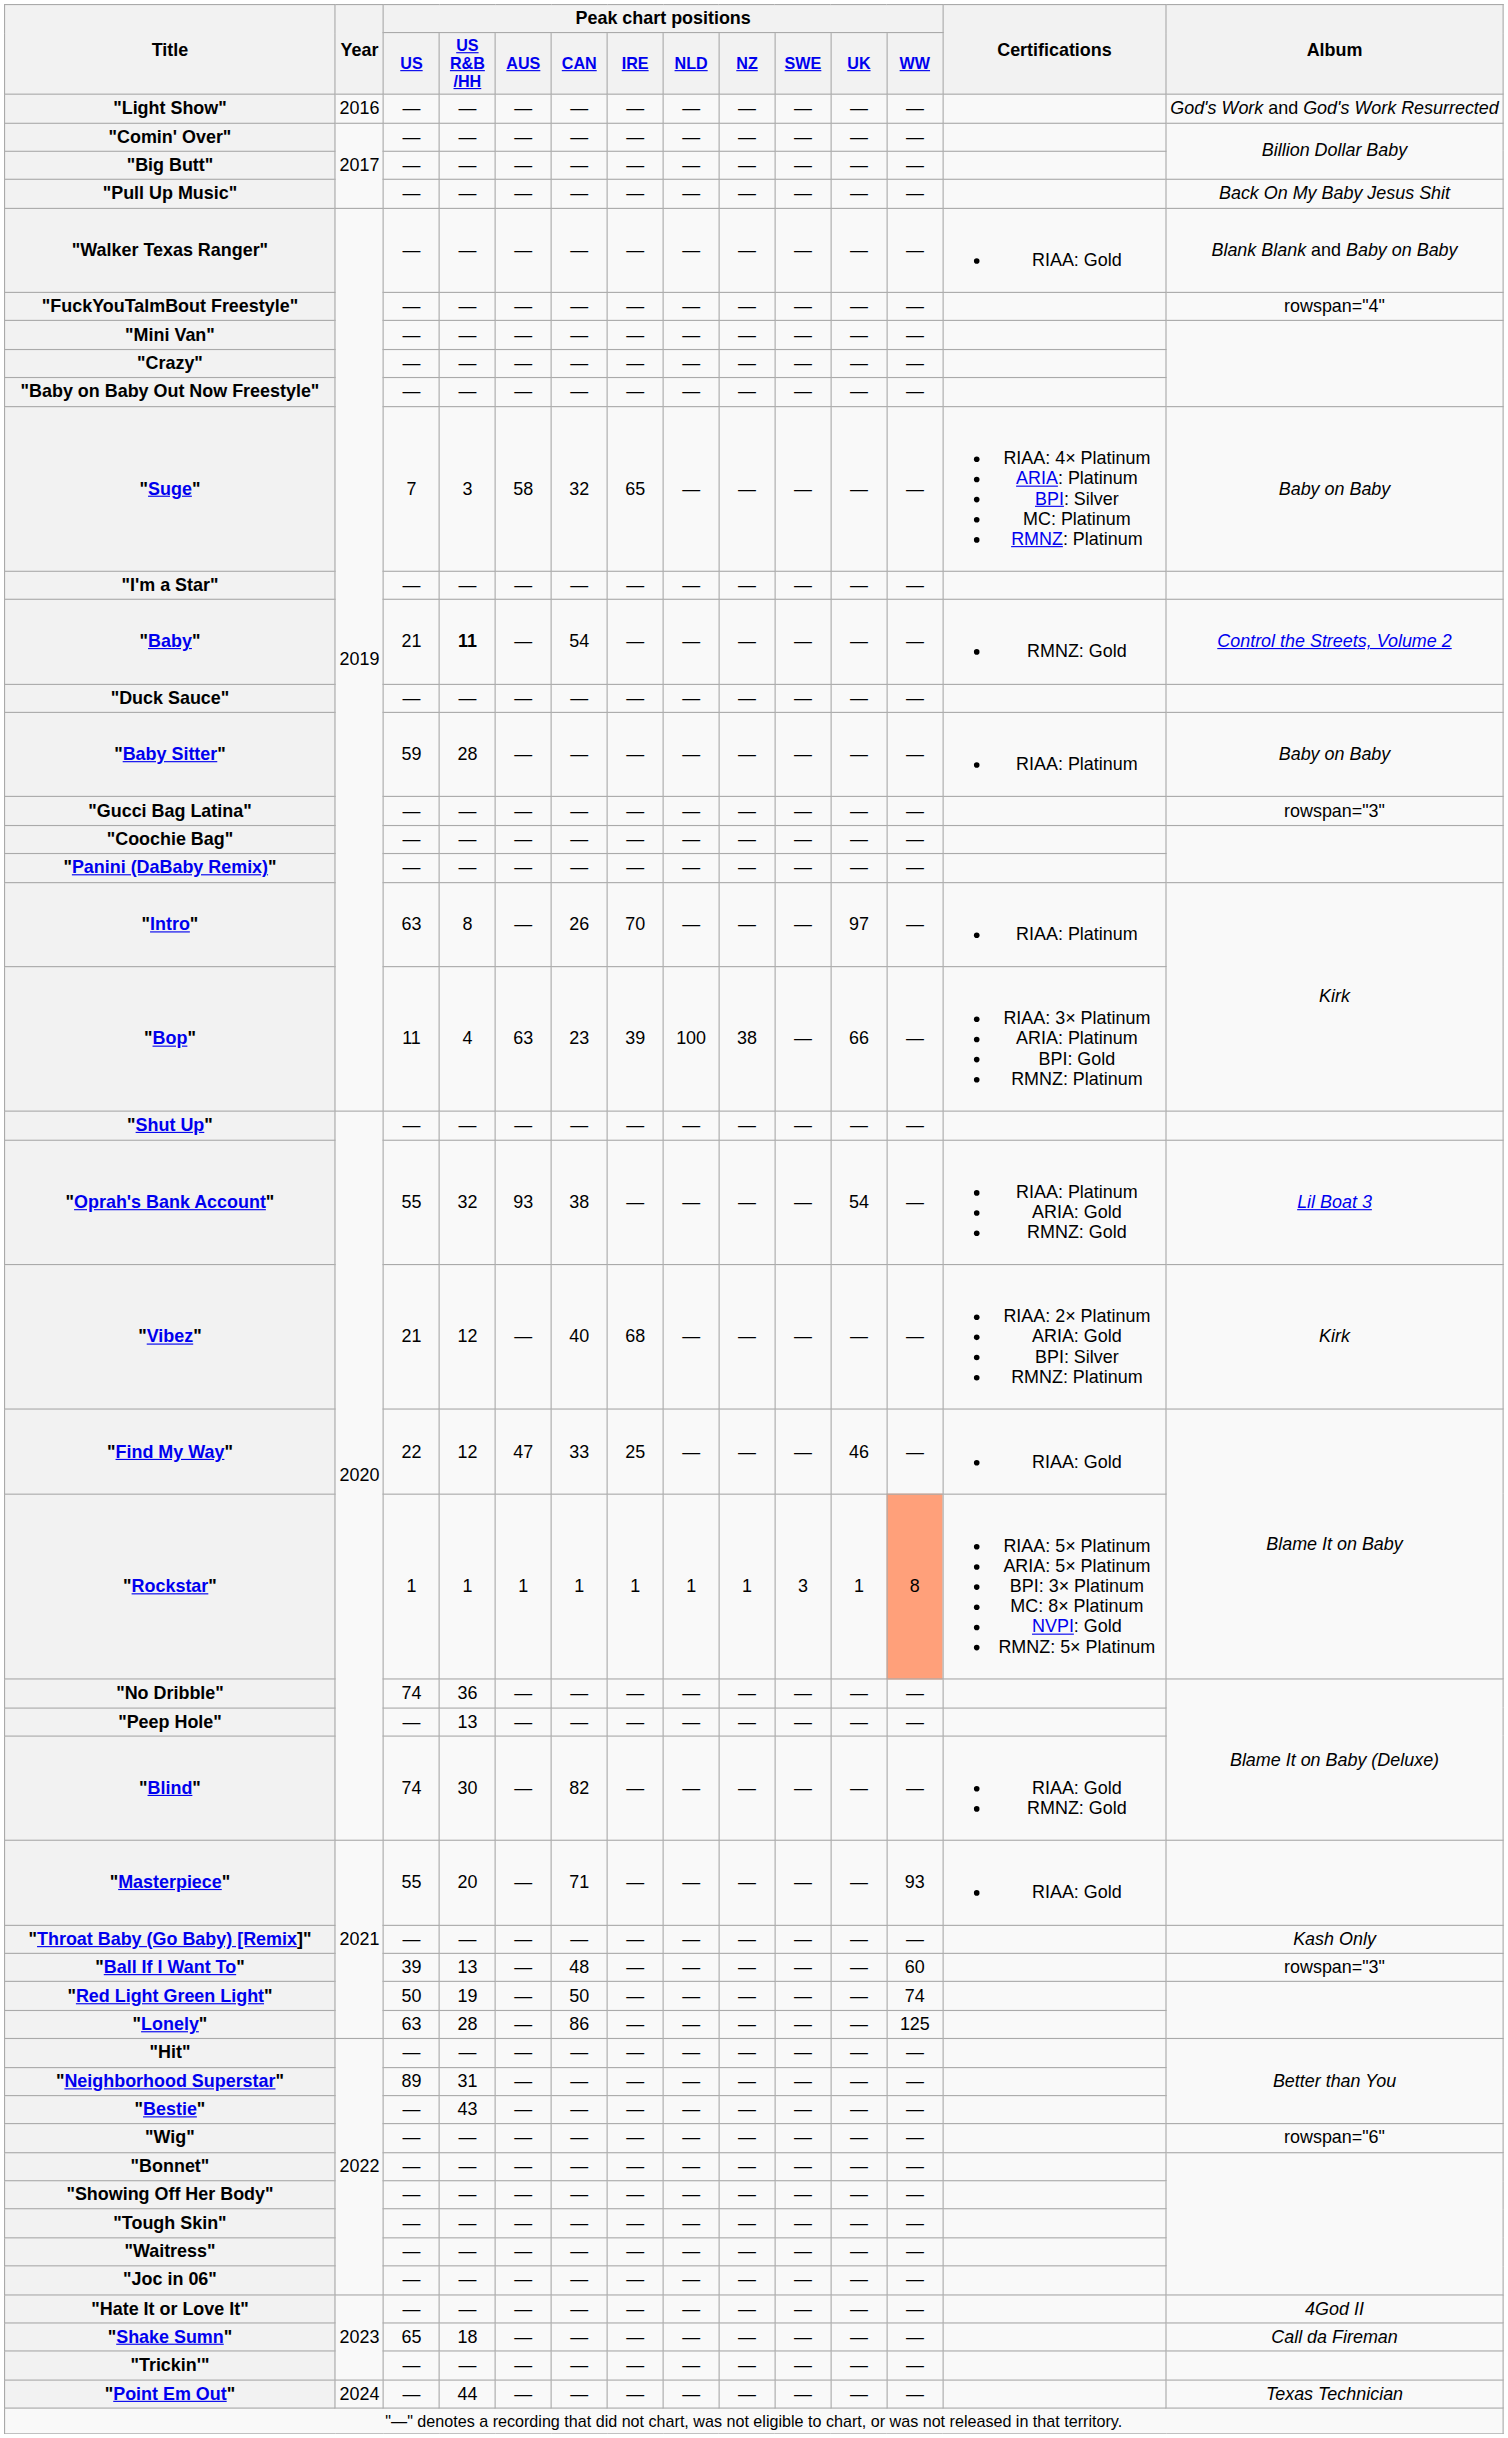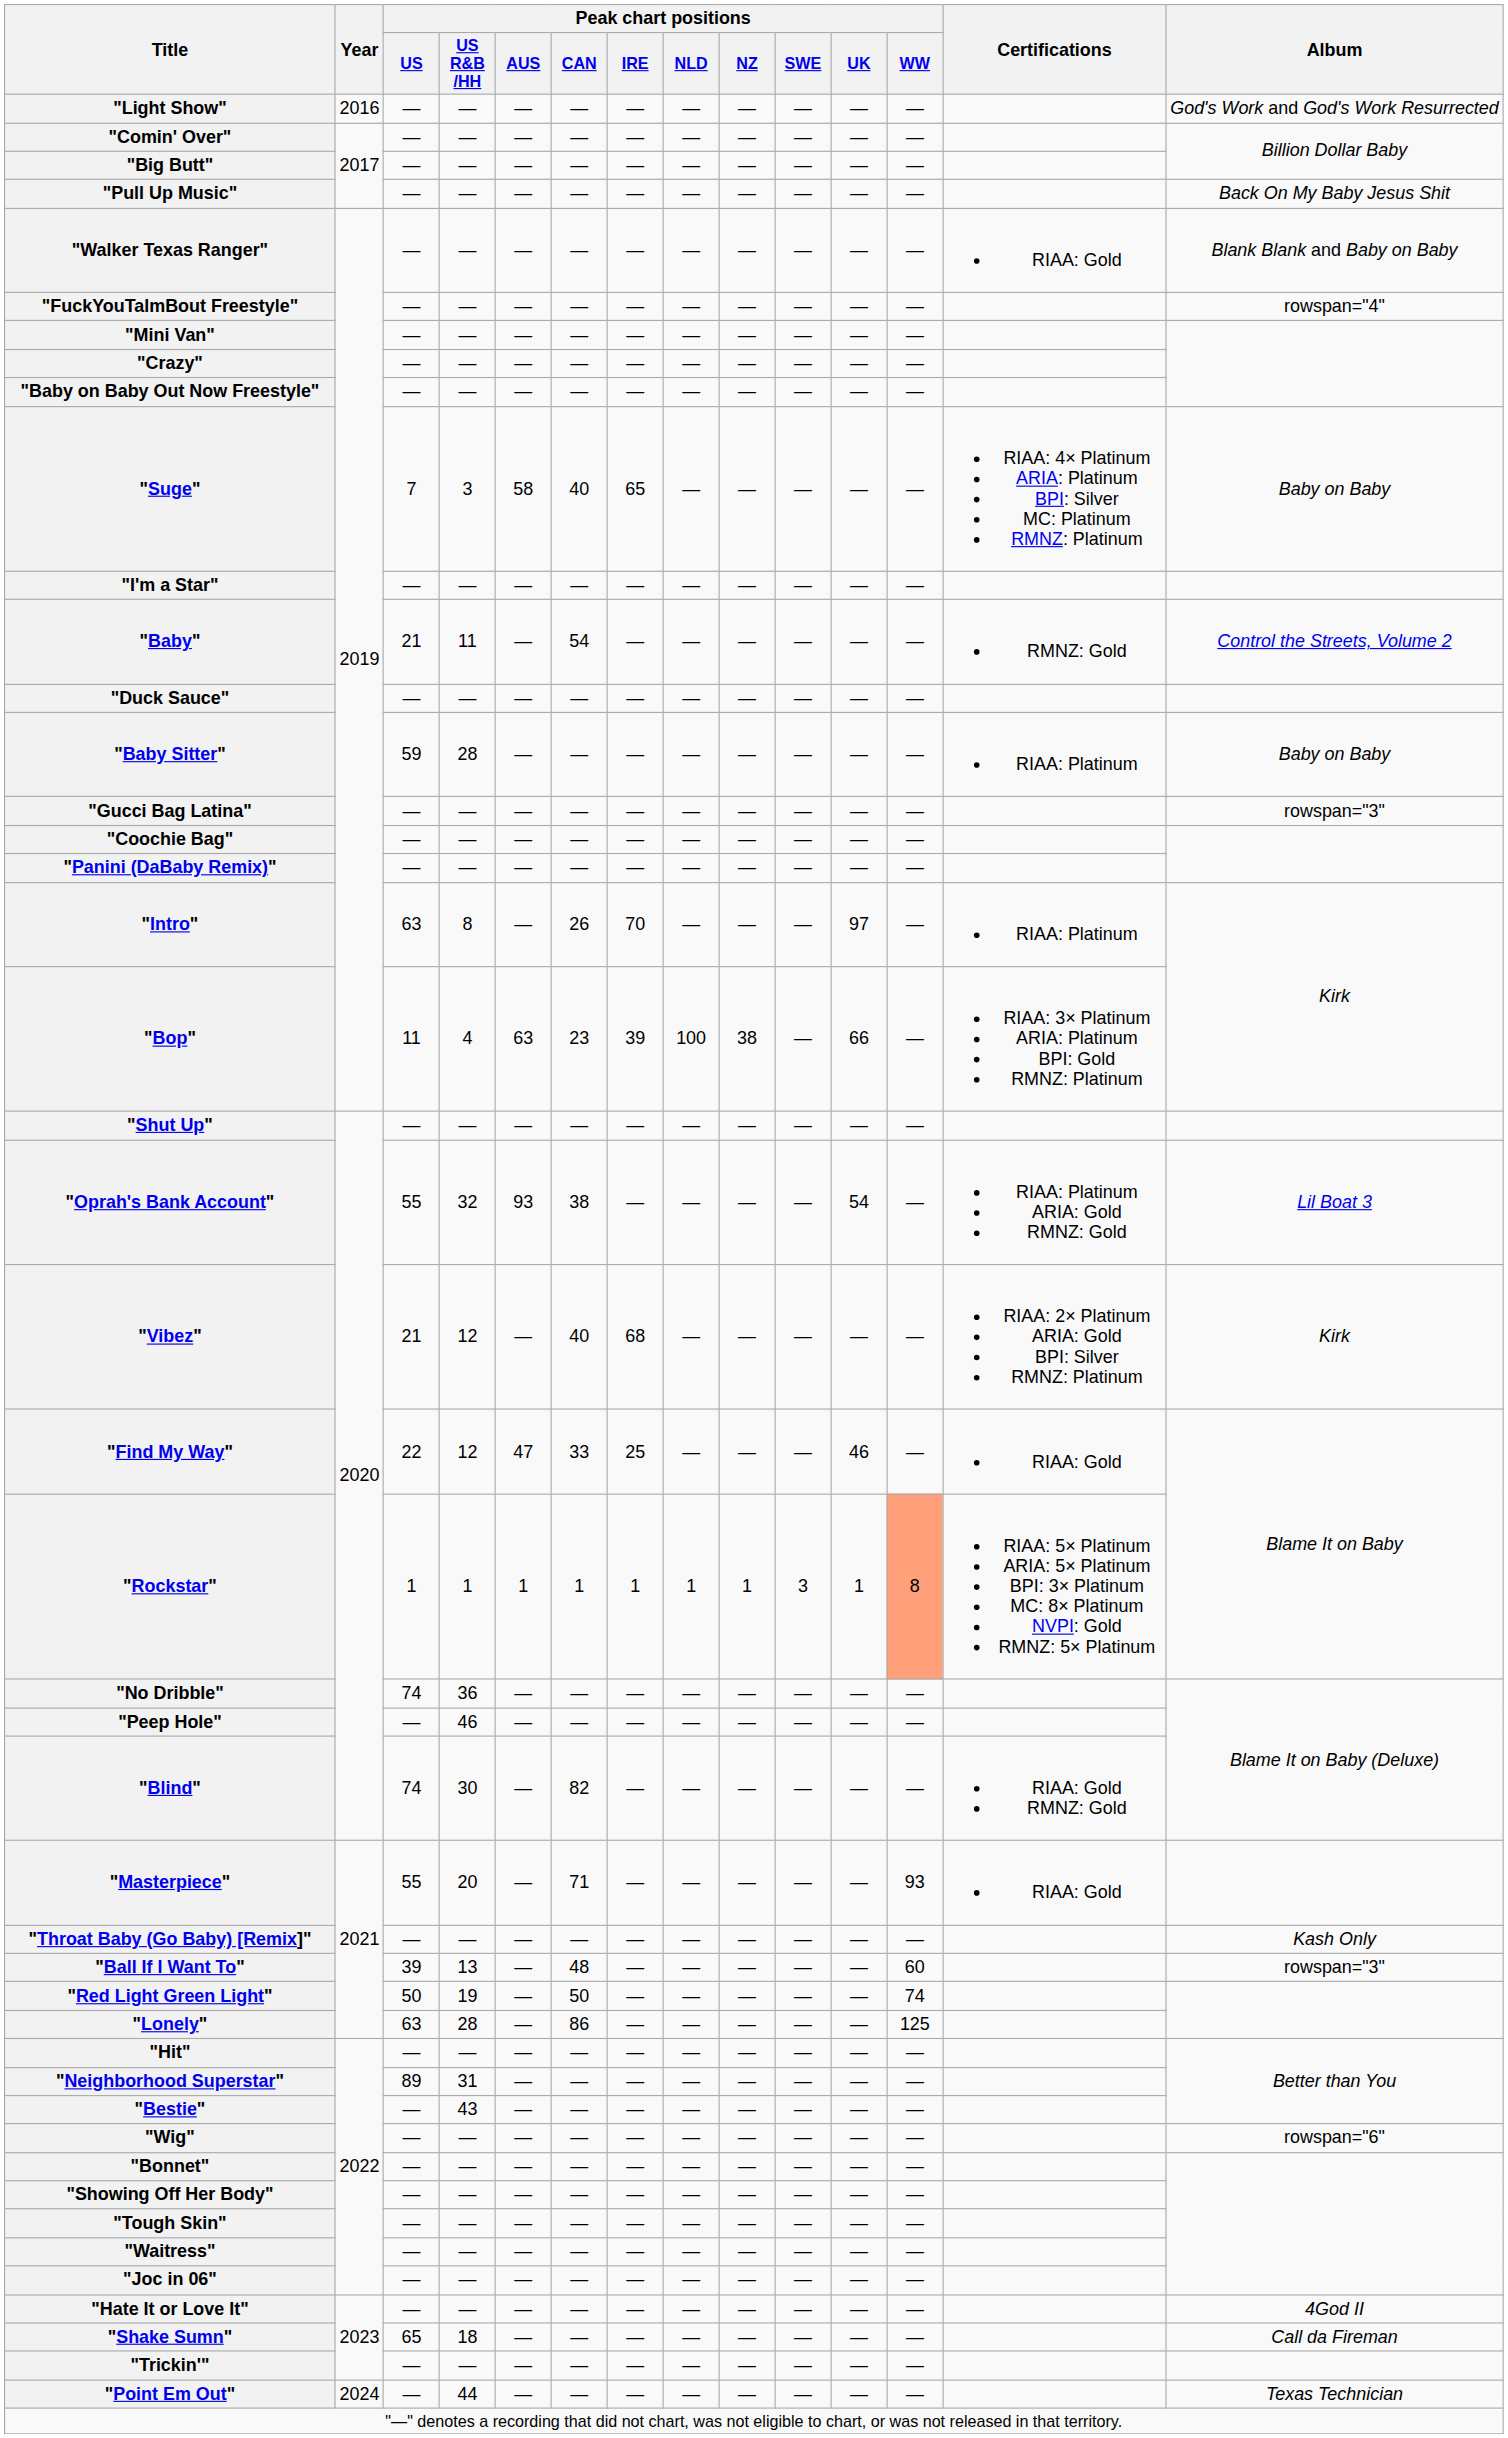"Suge" | Peak chart positions / CAN: 32 -> 40
"Baby" | Peak chart positions / US R&B /HH: bold -> normal
"Peep Hole" | Peak chart positions / US R&B /HH: 13 -> 46
